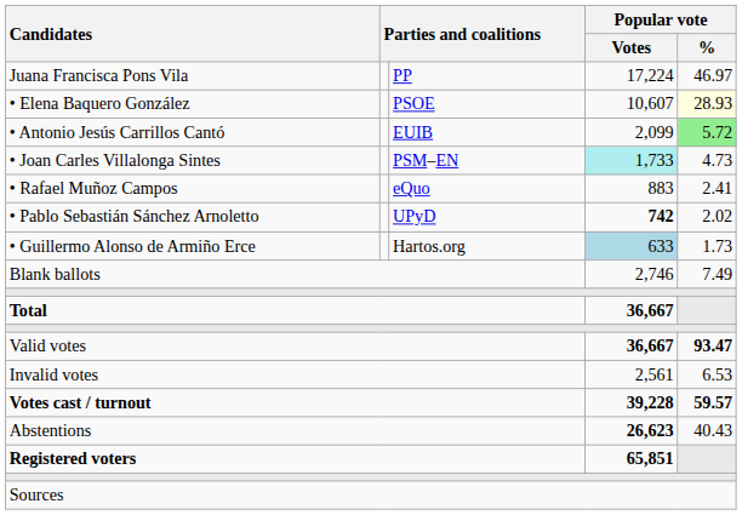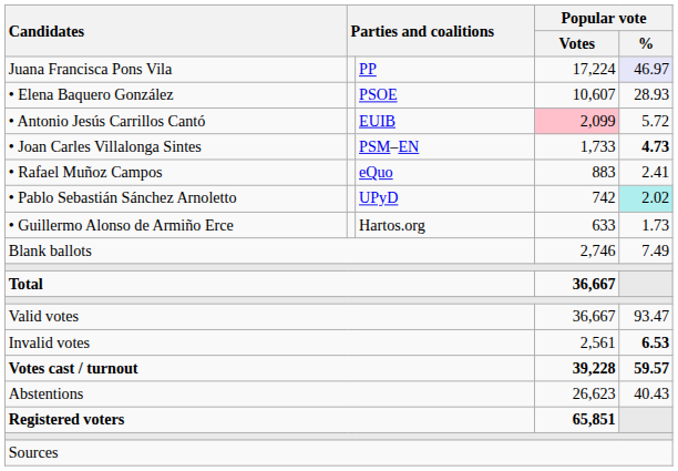Juana Francisca Pons Vila | Popular vote / %: no background -> lavender background
• Elena Baquero González | Popular vote / %: lightyellow background -> no background
• Antonio Jesús Carrillos Cantó | Popular vote / Votes: no background -> pink background
• Antonio Jesús Carrillos Cantó | Popular vote / %: lightgreen background -> no background
• Joan Carles Villalonga Sintes | Popular vote / Votes: paleturquoise background -> no background
• Joan Carles Villalonga Sintes | Popular vote / %: normal -> bold
• Pablo Sebastián Sánchez Arnoletto | Popular vote / Votes: bold -> normal
• Pablo Sebastián Sánchez Arnoletto | Popular vote / %: no background -> paleturquoise background
• Guillermo Alonso de Armiño Erce | Popular vote / Votes: lightblue background -> no background
Valid votes | Popular vote / Votes: bold -> normal
Valid votes | Popular vote / %: bold -> normal
Invalid votes | Popular vote / %: normal -> bold
Abstentions | Popular vote / Votes: bold -> normal
